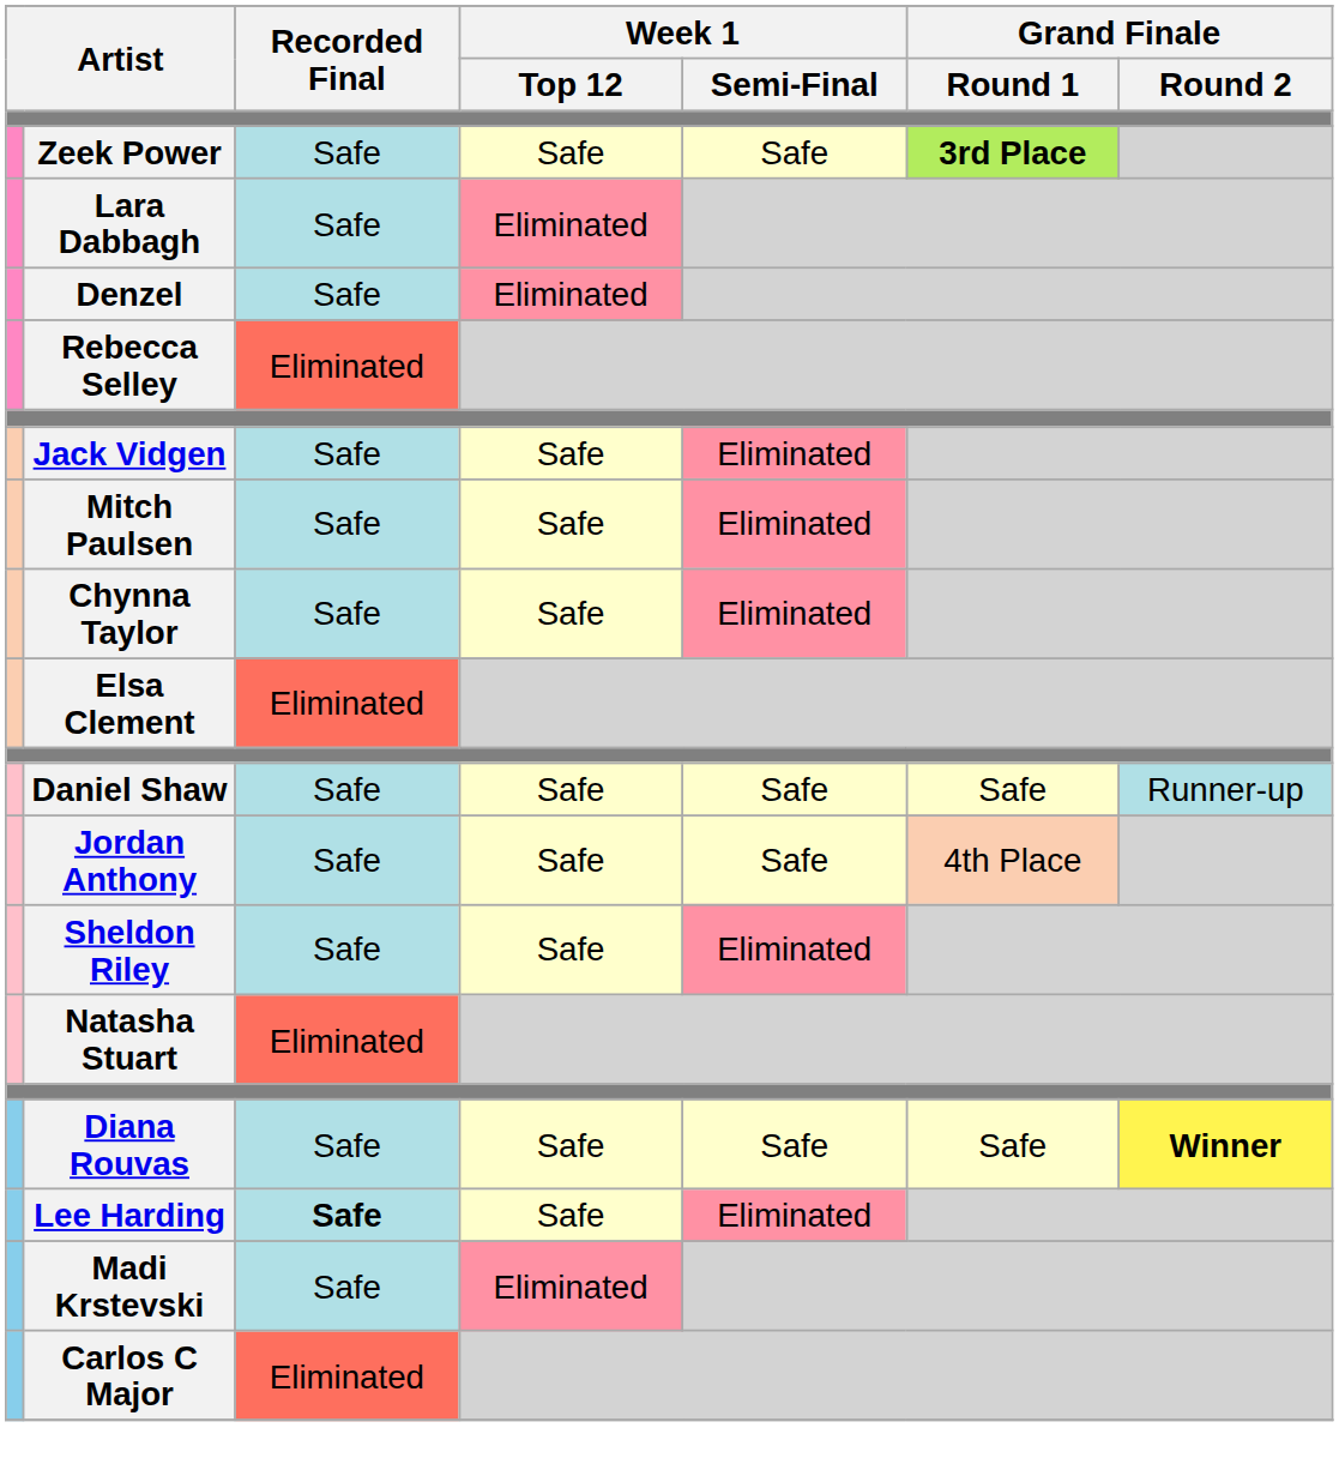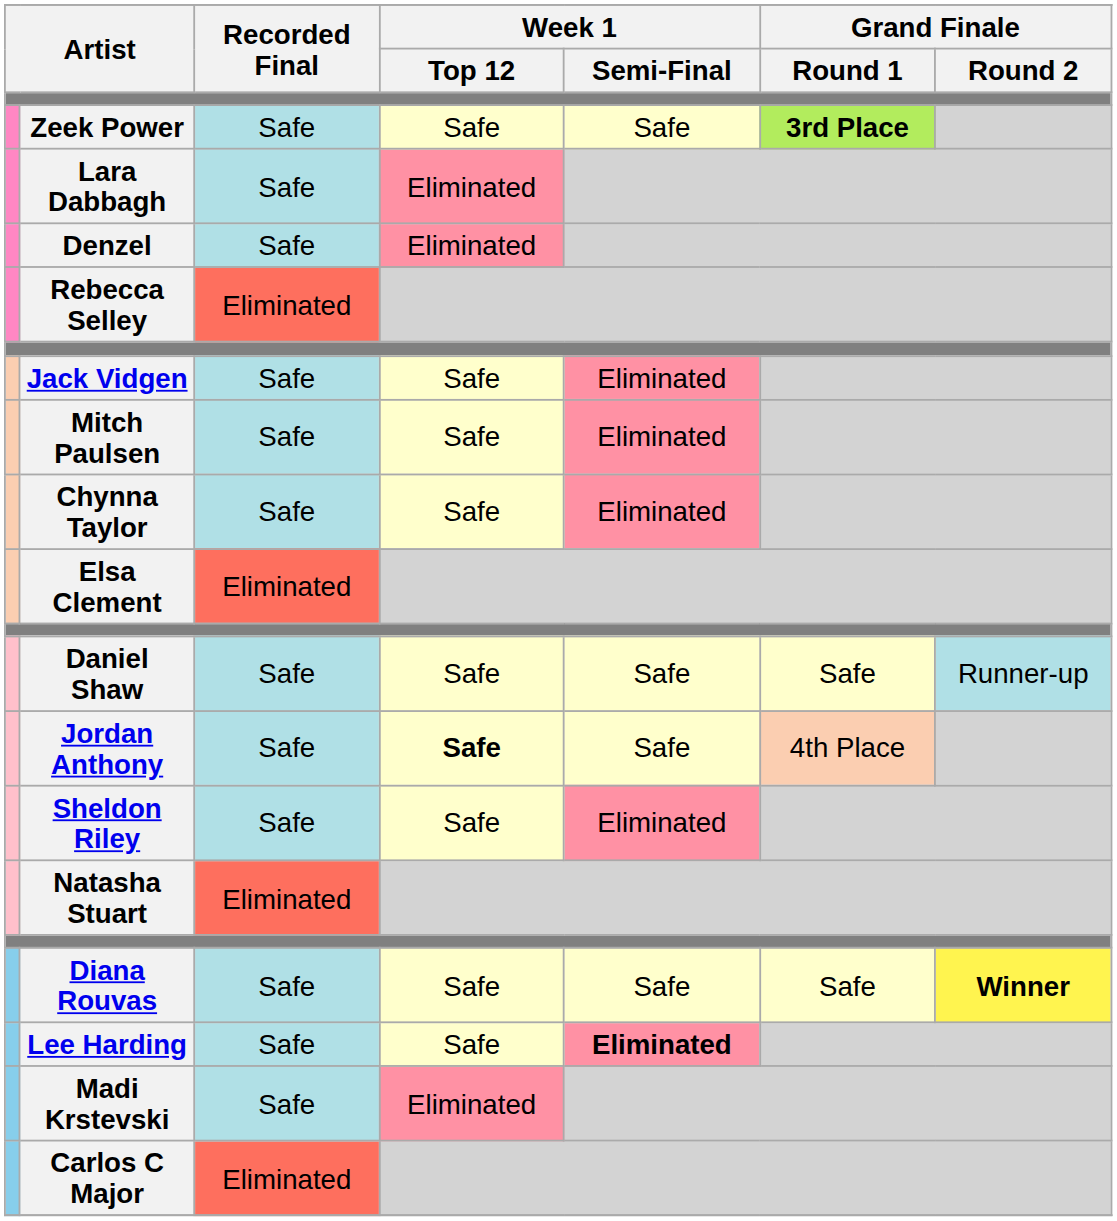Jordan Anthony | Week 1 / Top 12: normal -> bold
Lee Harding | Recorded Final: bold -> normal
Lee Harding | Week 1 / Semi-Final: normal -> bold
